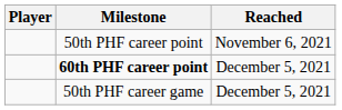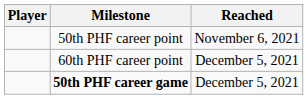row 3 | Milestone: bold -> normal
row 4 | Milestone: normal -> bold
